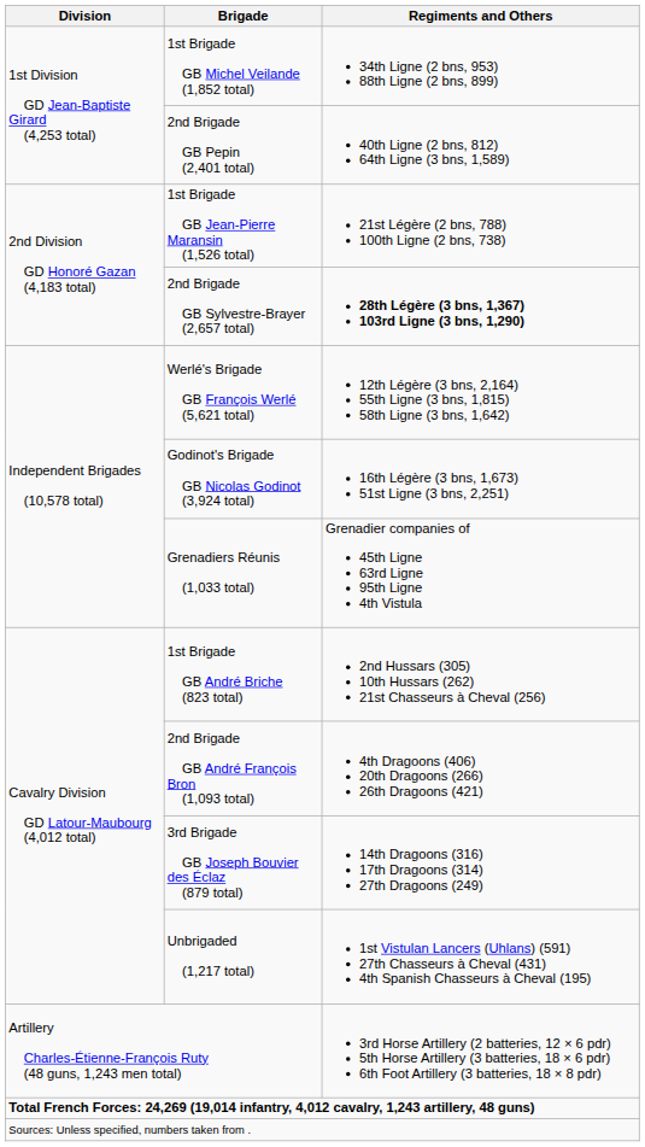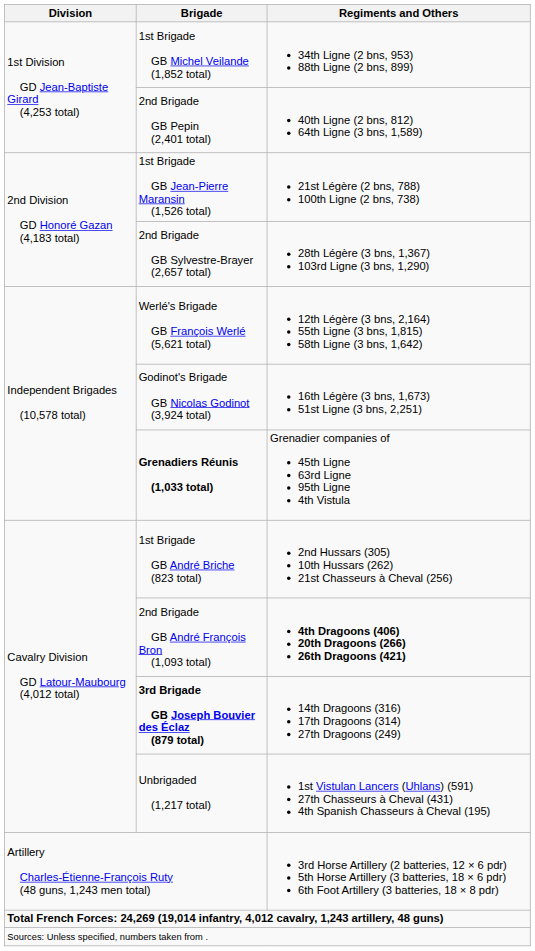2nd Brigade GB Sylvestre-Brayer (2,657 total) | Regiments and Others: bold -> normal
Grenadiers Réunis (1,033 total) | Brigade: normal -> bold
2nd Brigade GB André François Bron (1,093 total) | Regiments and Others: normal -> bold
3rd Brigade GB Joseph Bouvier des Éclaz (879 total) | Brigade: normal -> bold
